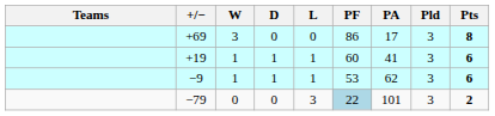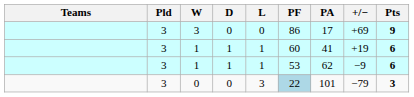columns swapped: Pld <-> +/−
row 2 | Pts: 8 -> 9
row 5 | Pts: 2 -> 3
